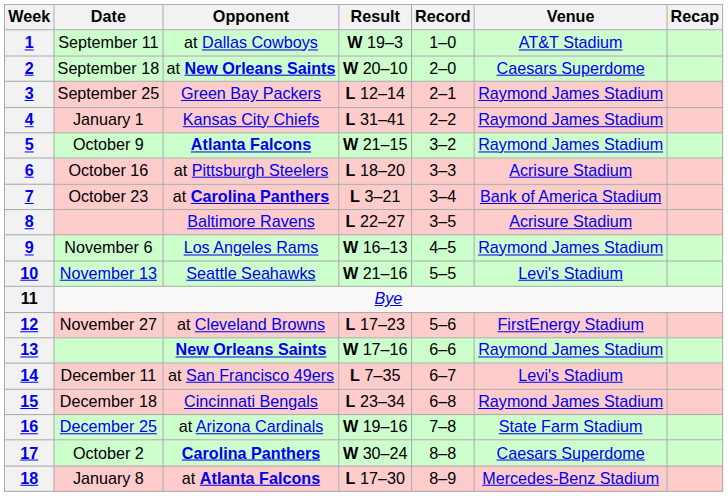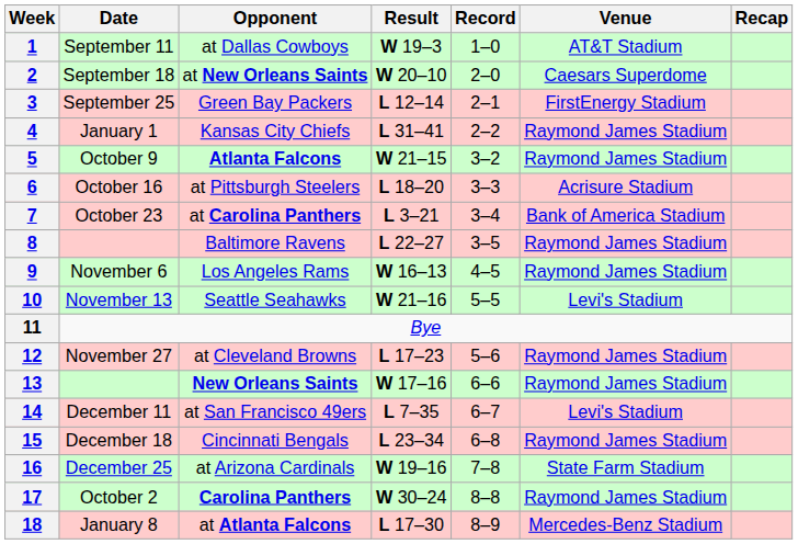3 | Venue: Raymond James Stadium -> FirstEnergy Stadium
8 | Venue: Acrisure Stadium -> Raymond James Stadium
12 | Venue: FirstEnergy Stadium -> Raymond James Stadium
17 | Venue: Caesars Superdome -> Raymond James Stadium
